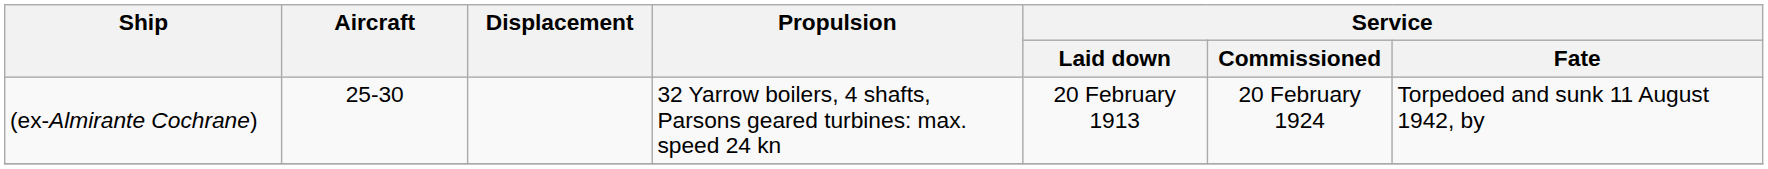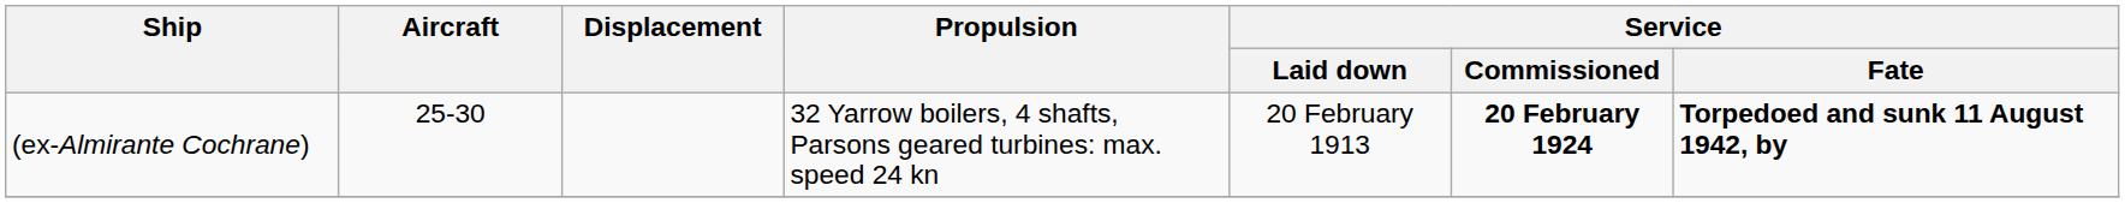(ex-Almirante Cochrane) | Service / Commissioned: normal -> bold
(ex-Almirante Cochrane) | Service / Fate: normal -> bold
